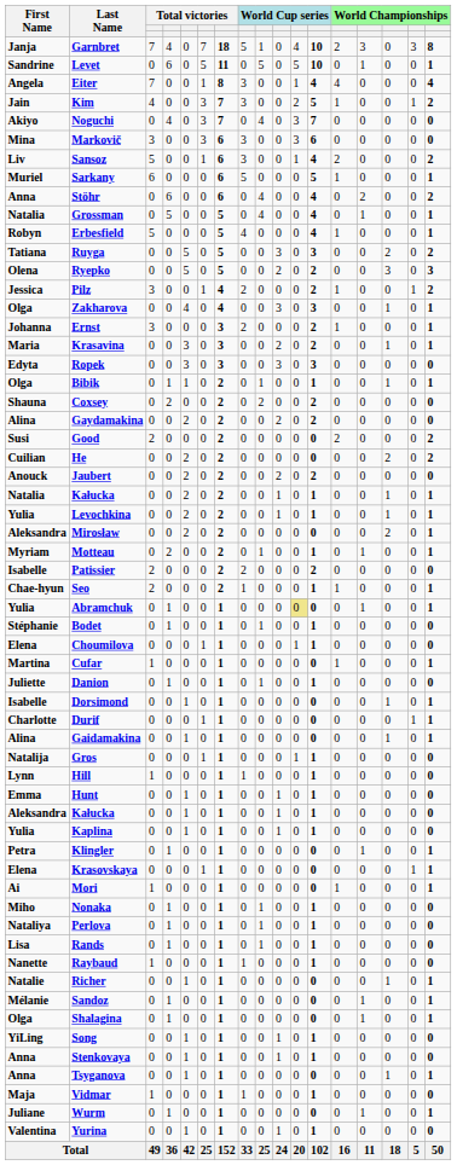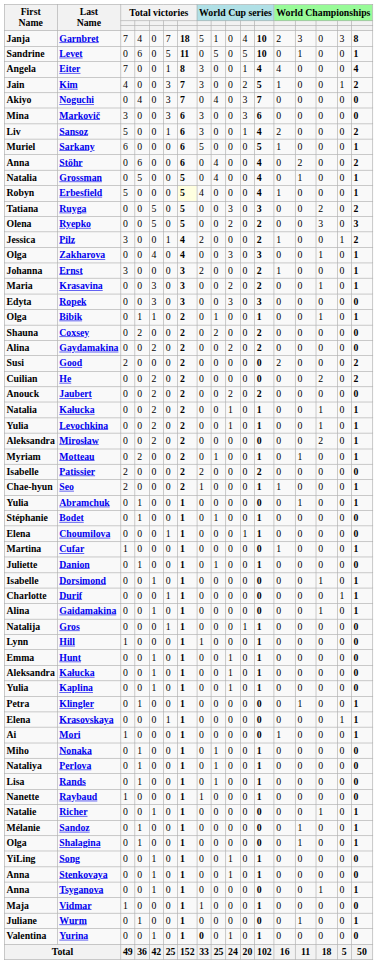Erbesfield | column 7: no background -> lightyellow background
Abramchuk | column 11: khaki background -> no background
Yurina | column 8: normal -> bold
